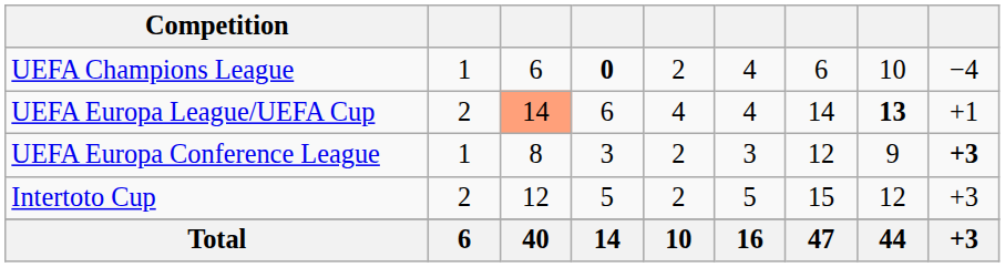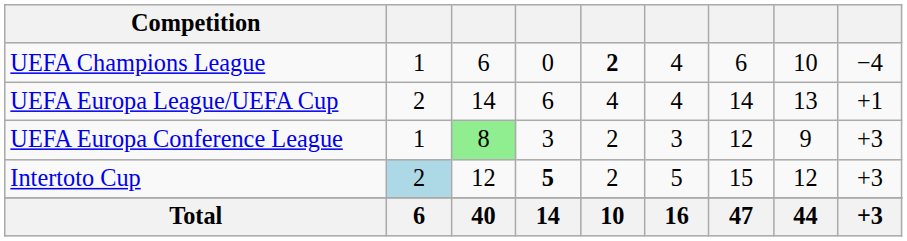UEFA Champions League | column 4: bold -> normal
UEFA Champions League | column 5: normal -> bold
UEFA Europa League/UEFA Cup | column 3: lightsalmon background -> no background
UEFA Europa League/UEFA Cup | column 8: bold -> normal
UEFA Europa Conference League | column 3: no background -> lightgreen background
UEFA Europa Conference League | column 9: bold -> normal
Intertoto Cup | column 2: no background -> lightblue background
Intertoto Cup | column 4: normal -> bold
